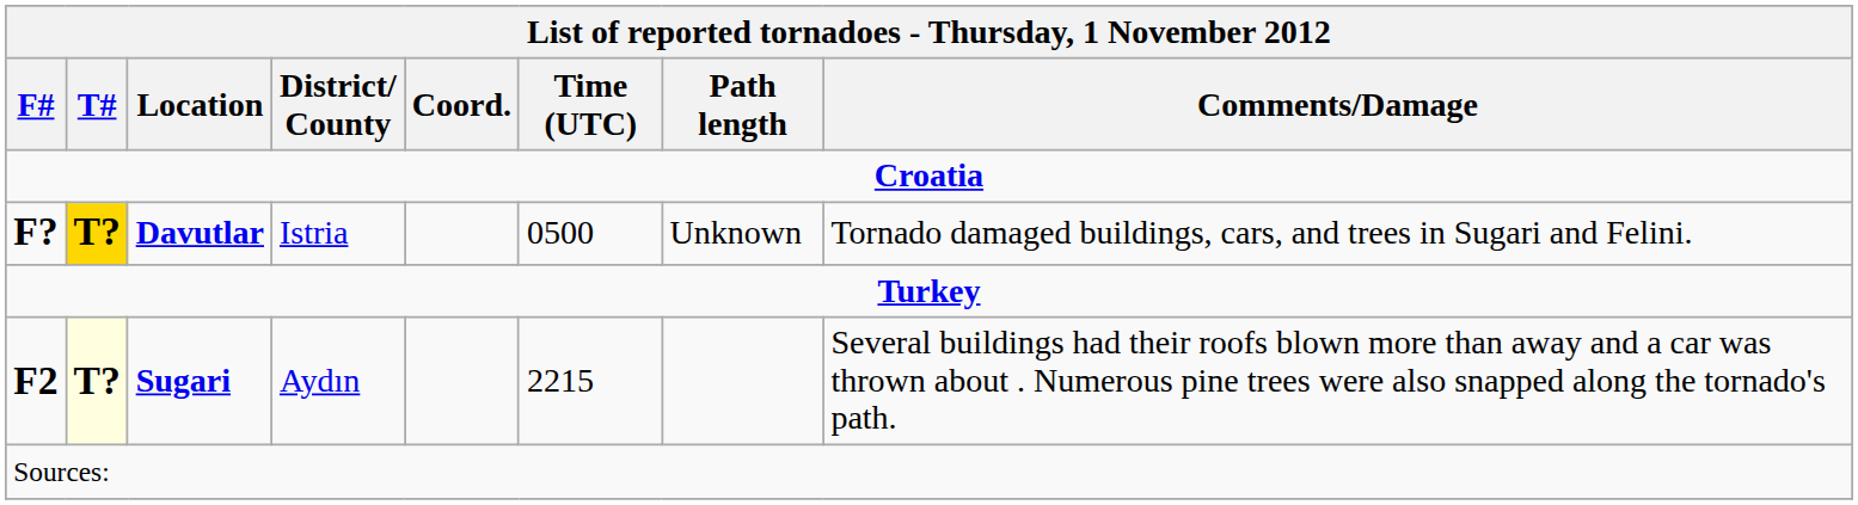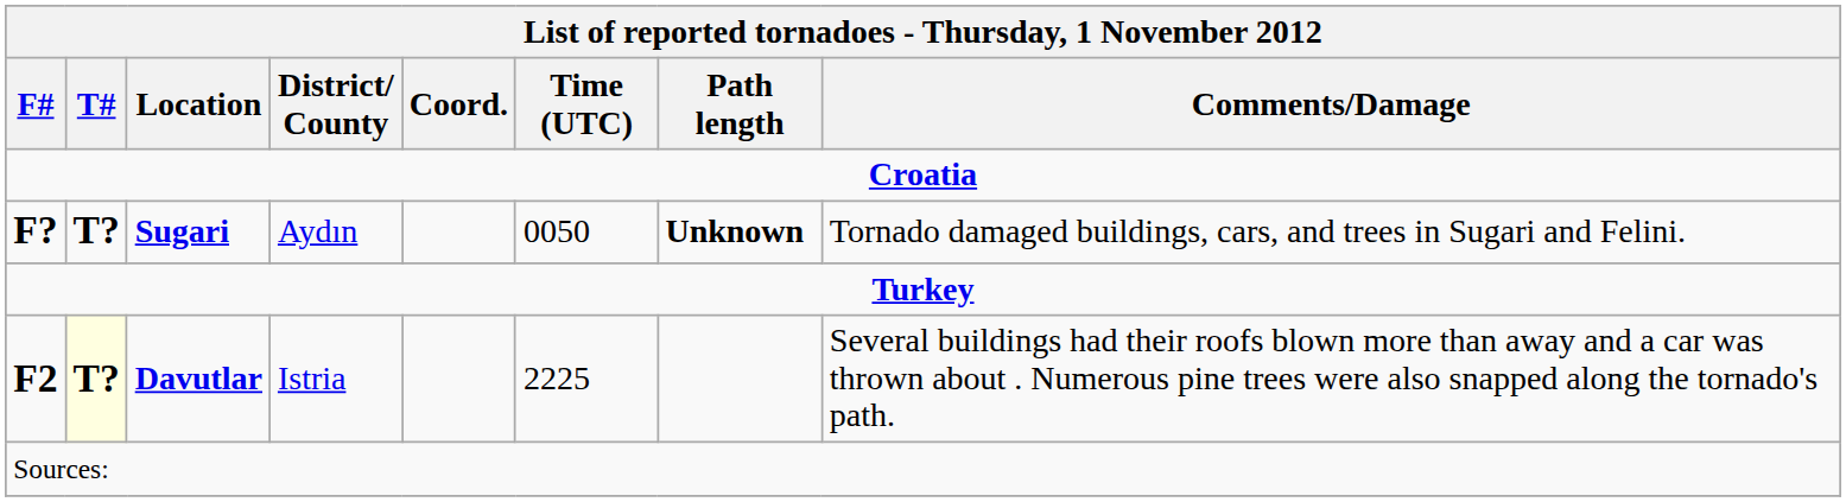F? | T#: gold background -> no background
F? | Location: Davutlar -> Sugari
F? | District/ County: Istria -> Aydın
F? | Time (UTC): 0500 -> 0050
F? | Path length: normal -> bold
F2 | Location: Sugari -> Davutlar
F2 | District/ County: Aydın -> Istria
F2 | Time (UTC): 2215 -> 2225
